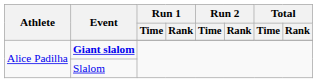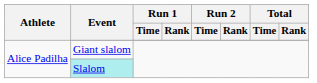Giant slalom | Event: bold -> normal
Slalom | Event: no background -> paleturquoise background
